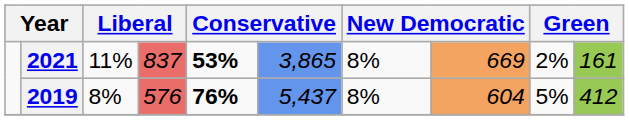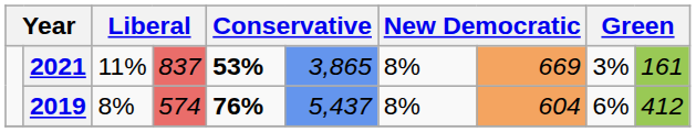2021 | column 9: 2% -> 3%
2019 | column 4: 576 -> 574
2019 | column 9: 5% -> 6%
